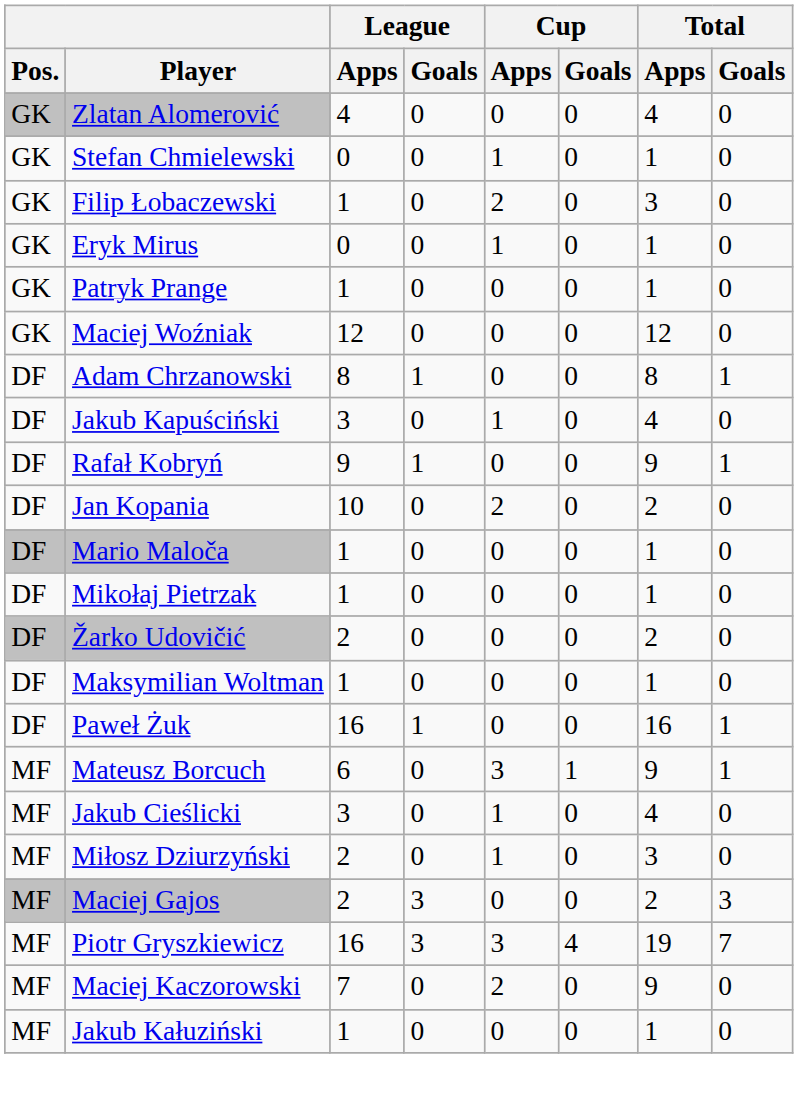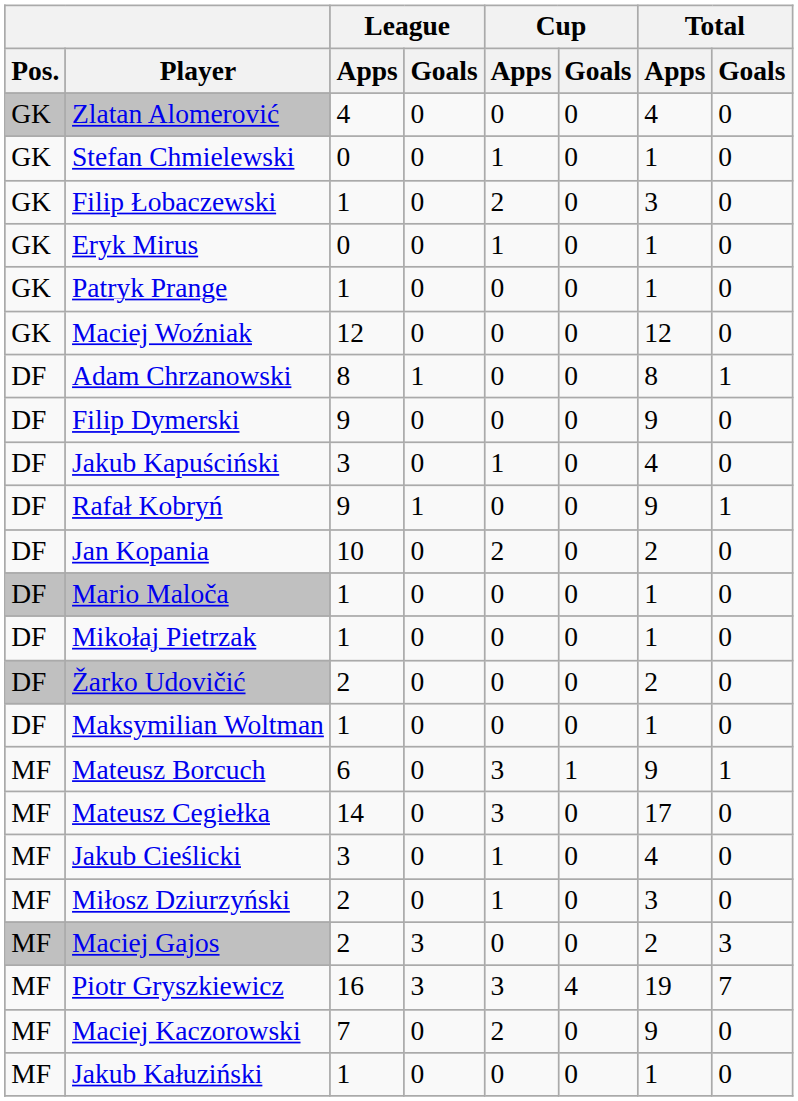+ row: DF | Filip Dymerski | 9 | 0 | 0 | 0 | 9 | 0
- row: DF | Paweł Żuk | 16 | 1 | 0 | 0 | 16 | 1
+ row: MF | Mateusz Cegiełka | 14 | 0 | 3 | 0 | 17 | 0
